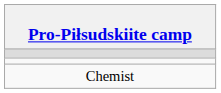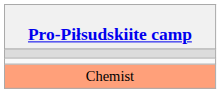Chemist | column 1: no background -> lightsalmon background
